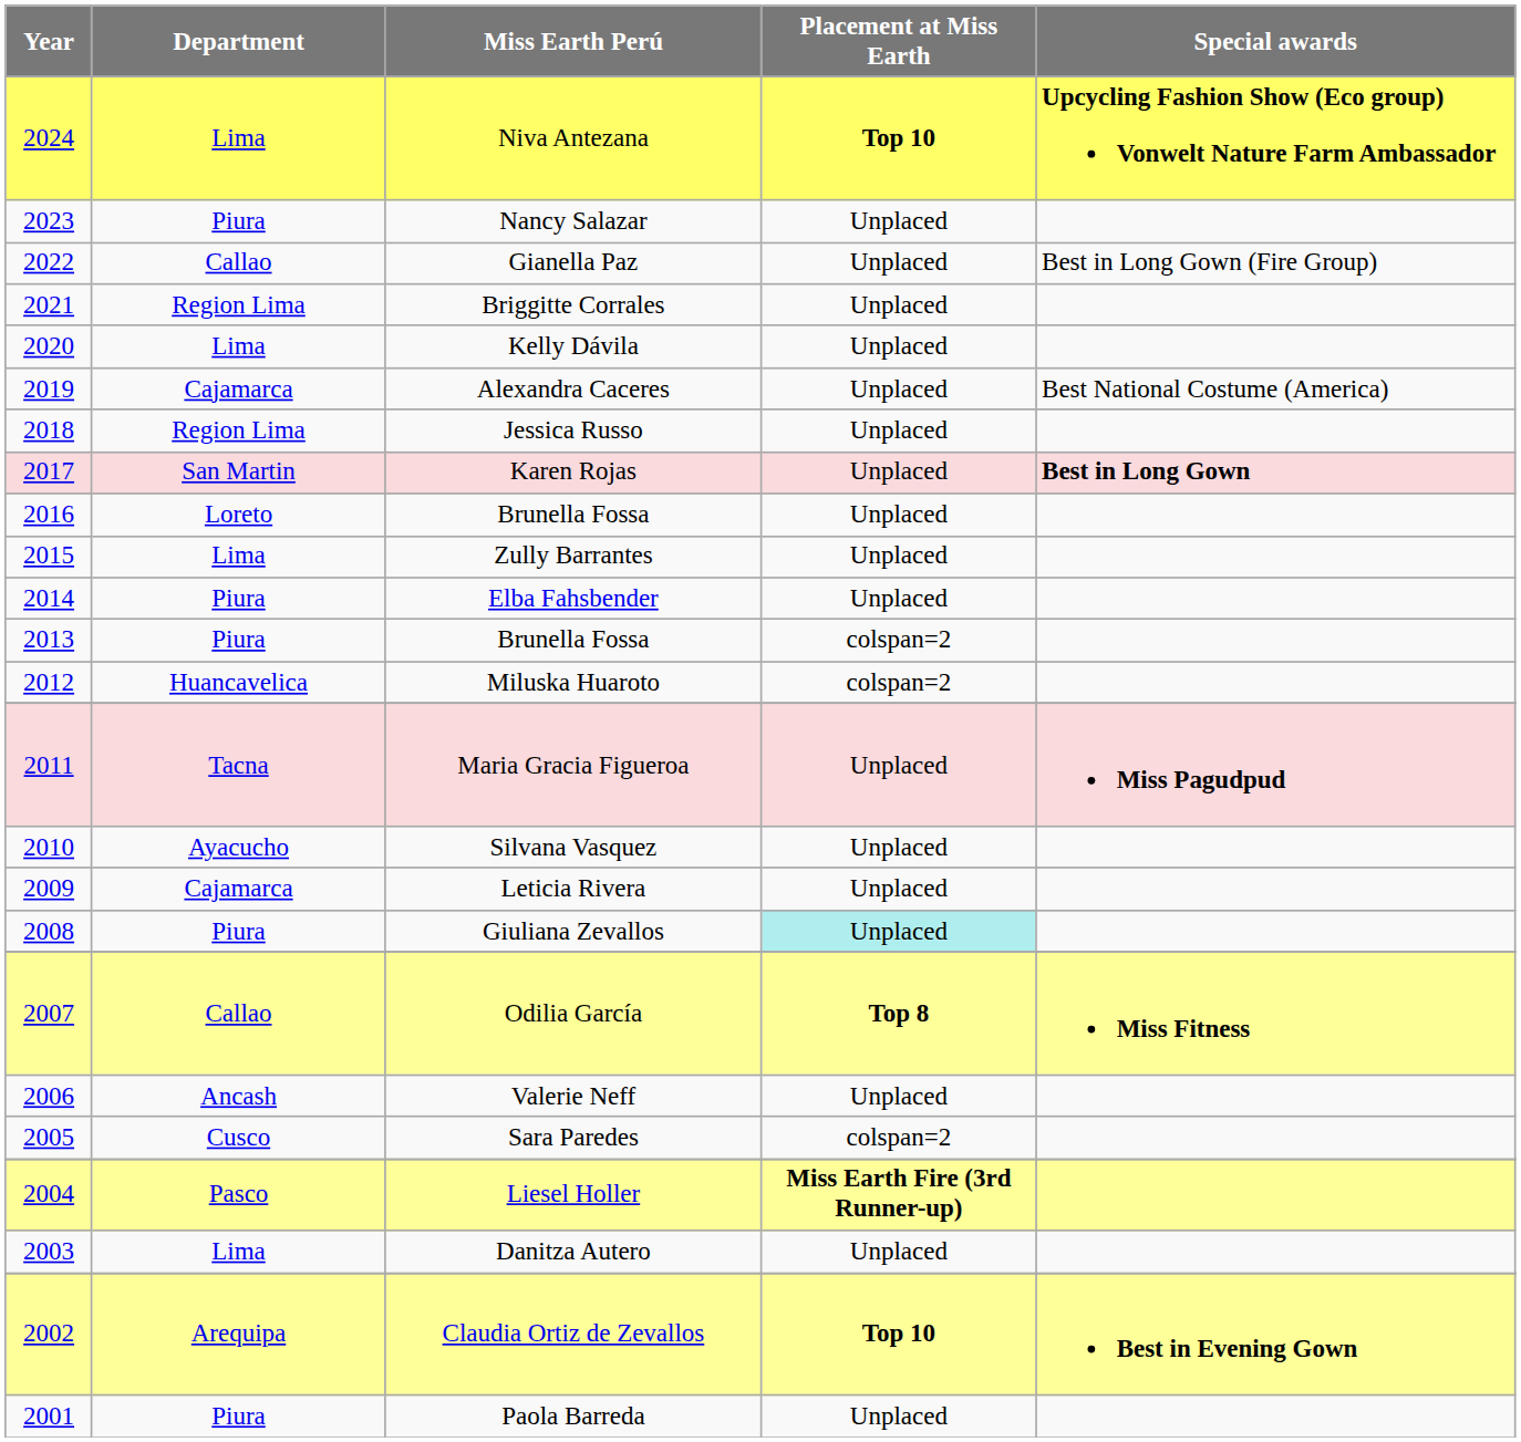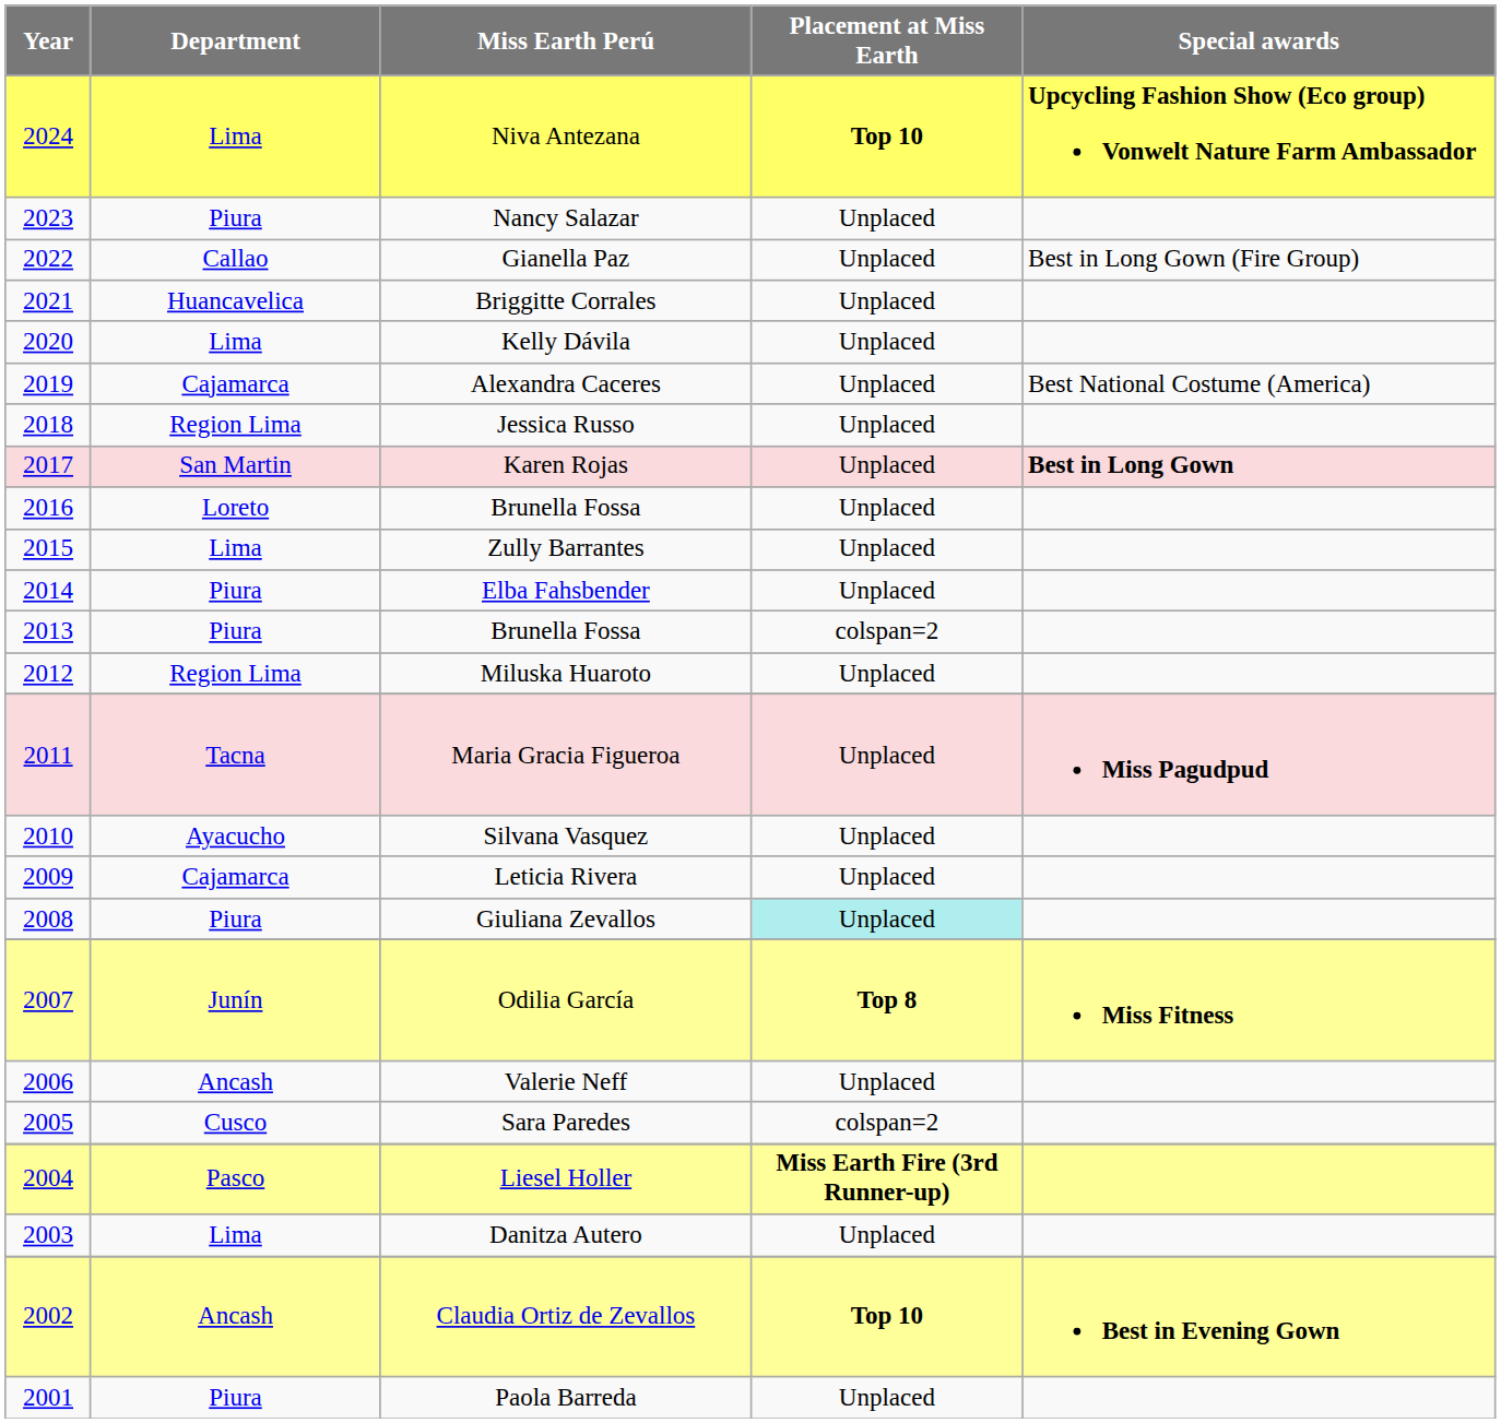Briggitte Corrales | Department: Region Lima -> Huancavelica
Miluska Huaroto | Department: Huancavelica -> Region Lima
Miluska Huaroto | Placement at Miss Earth: colspan=2 -> Unplaced
Odilia García | Department: Callao -> Junín
Claudia Ortiz de Zevallos | Department: Arequipa -> Ancash
